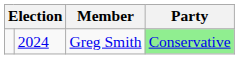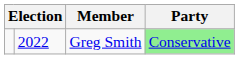Greg Smith | column 2: 2024 -> 2022
